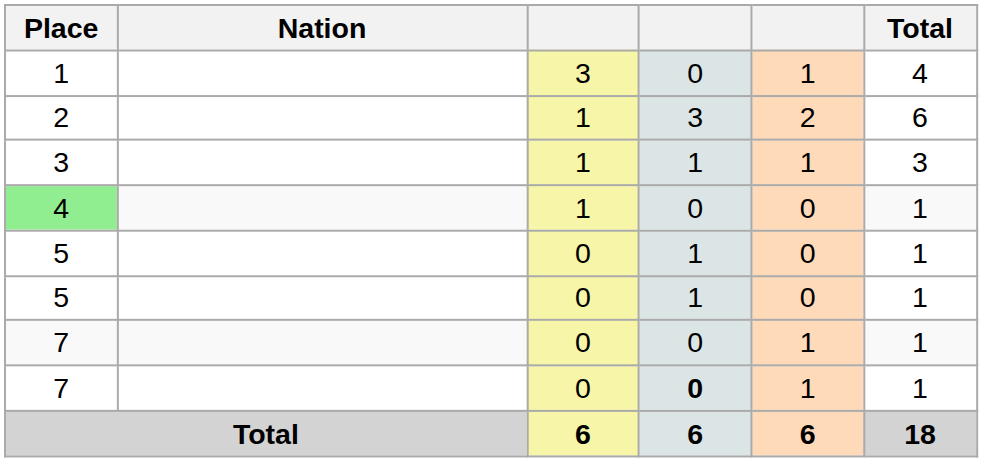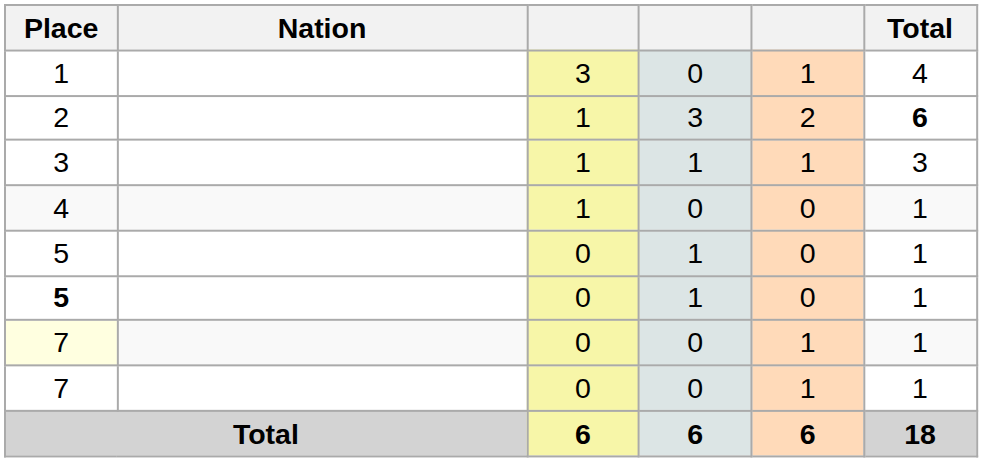row 3 | Total: normal -> bold
row 5 | Place: lightgreen background -> no background
row 7 | Place: normal -> bold
row 8 | Place: no background -> lightyellow background
row 9 | column 4: bold -> normal
